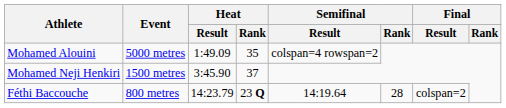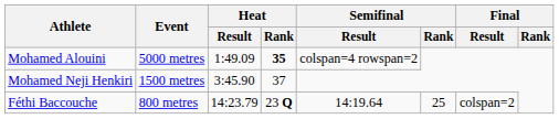Mohamed Alouini | Heat / Rank: normal -> bold
Féthi Baccouche | Semifinal / Rank: 28 -> 25
